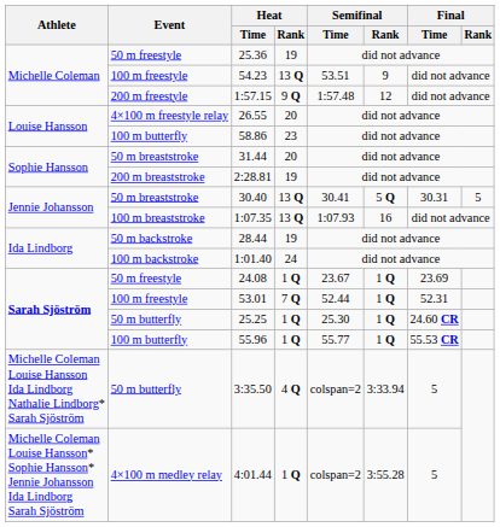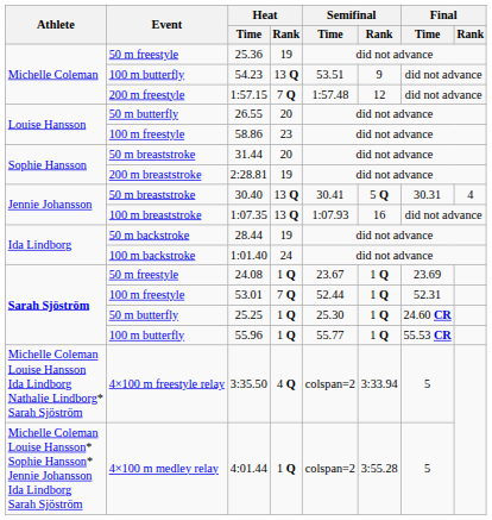54.23 | Event: 100 m freestyle -> 100 m butterfly
1:57.15 | Heat / Rank: 9 Q -> 7 Q
26.55 | Event: 4×100 m freestyle relay -> 50 m butterfly
58.86 | Event: 100 m butterfly -> 100 m freestyle
30.40 | Final / Rank: 5 -> 4
3:35.50 | Event: 50 m butterfly -> 4×100 m freestyle relay
